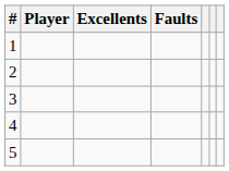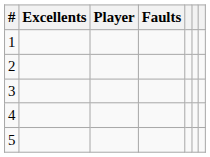columns swapped: Player <-> Excellents
